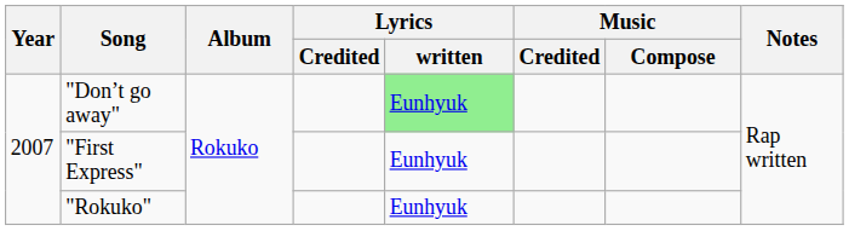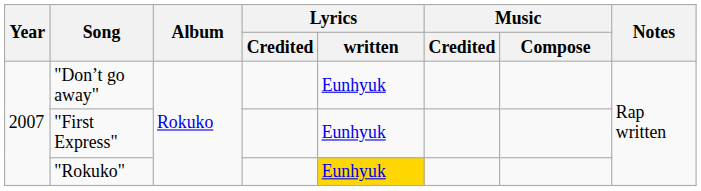"Don’t go away" | Lyrics / written: lightgreen background -> no background
"Rokuko" | Lyrics / written: no background -> gold background
